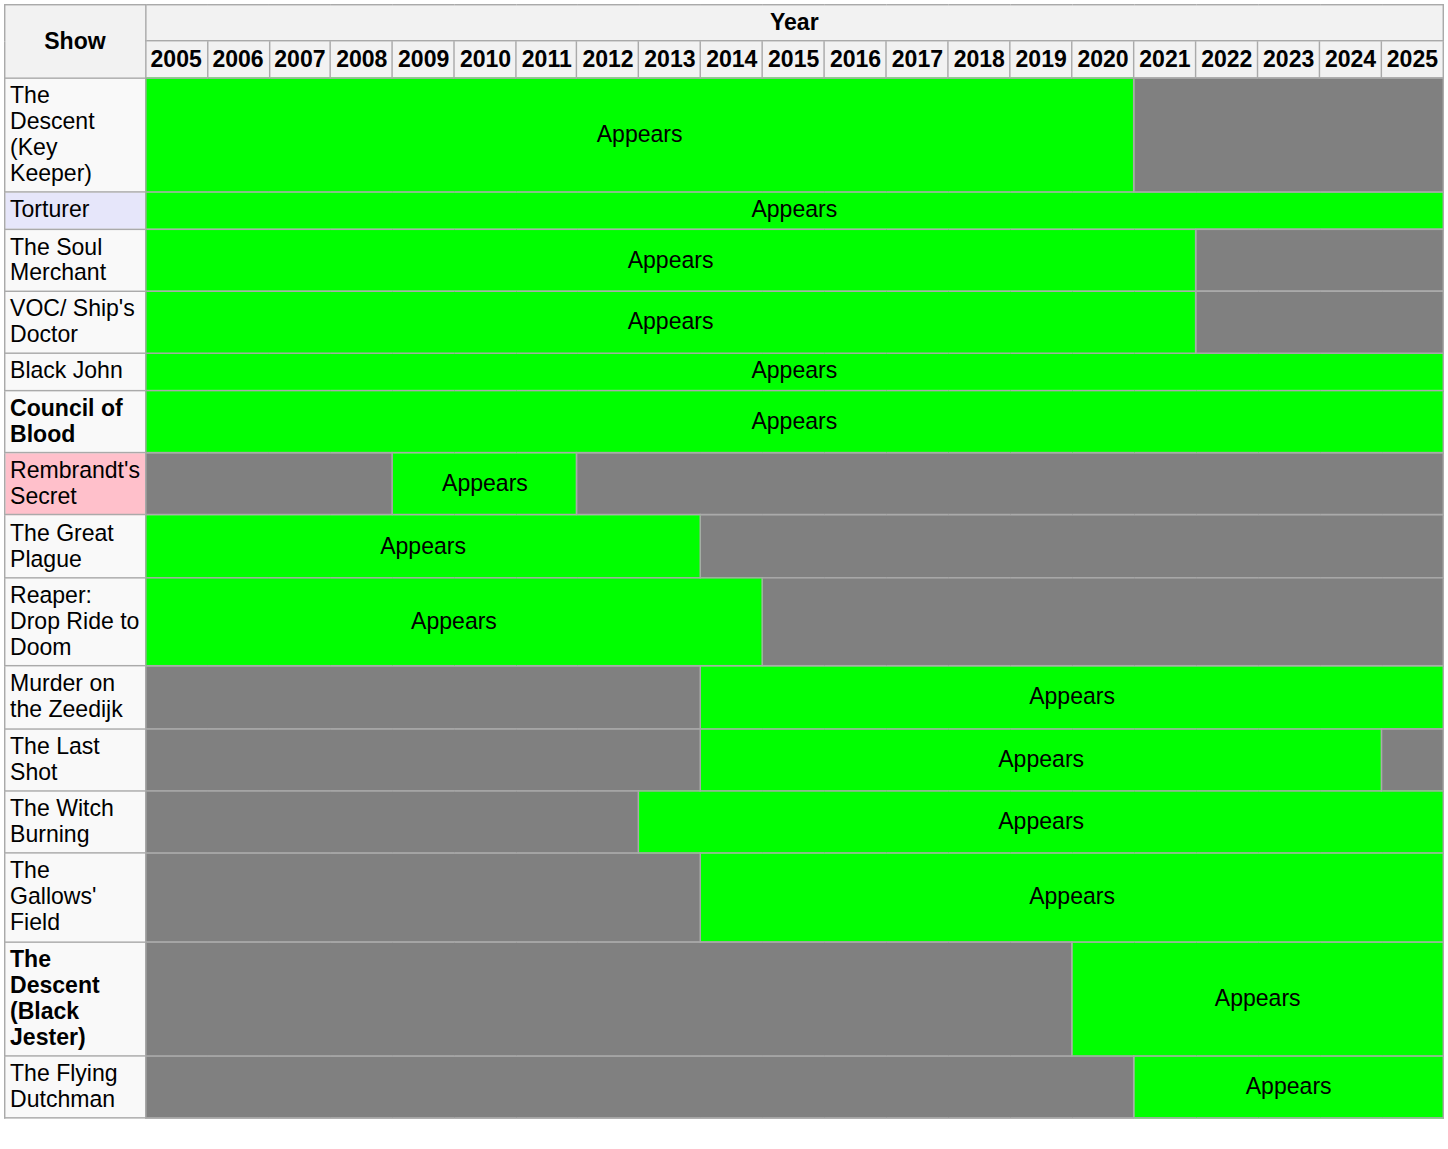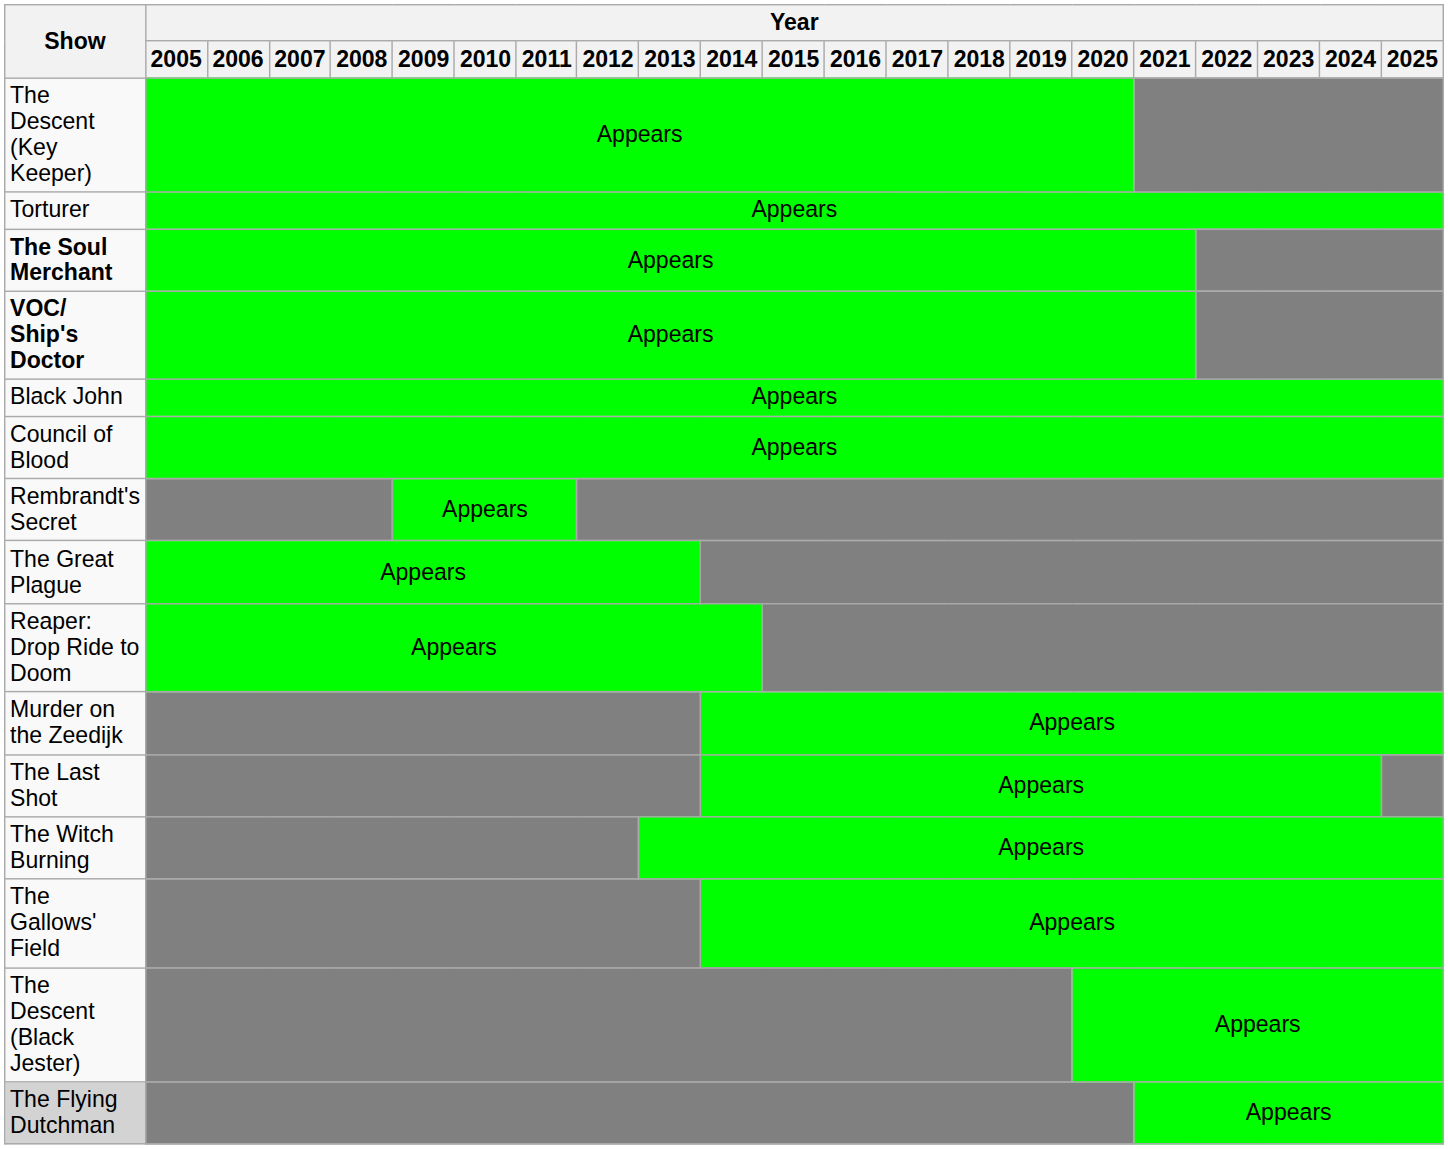Torturer | Show: lavender background -> no background
The Soul Merchant | Show: normal -> bold
VOC/ Ship's Doctor | Show: normal -> bold
Council of Blood | Show: bold -> normal
Rembrandt's Secret | Show: pink background -> no background
The Descent (Black Jester) | Show: bold -> normal
The Flying Dutchman | Show: no background -> lightgrey background
